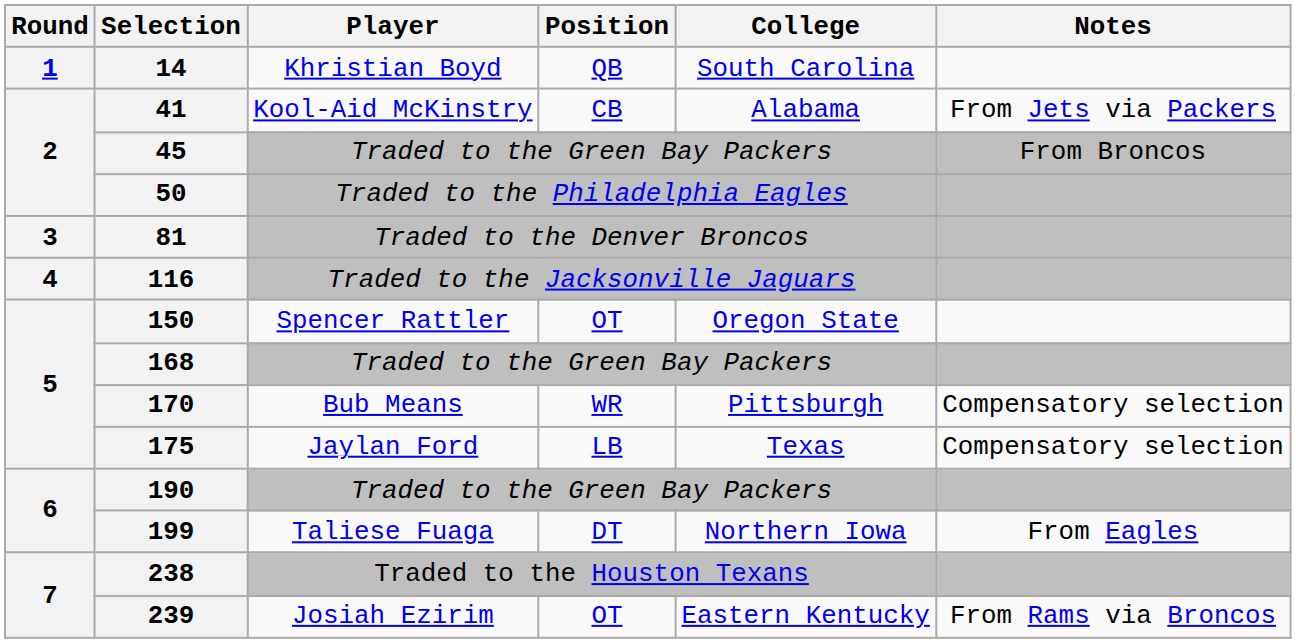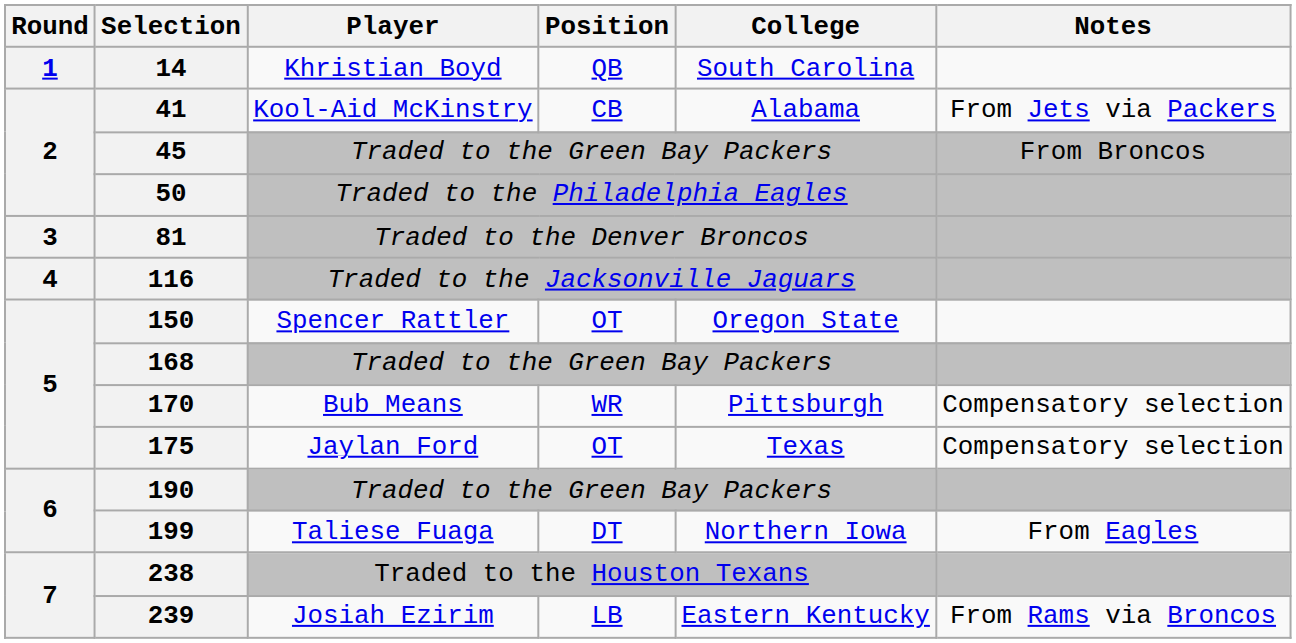175 | Position: LB -> OT
239 | Position: OT -> LB
